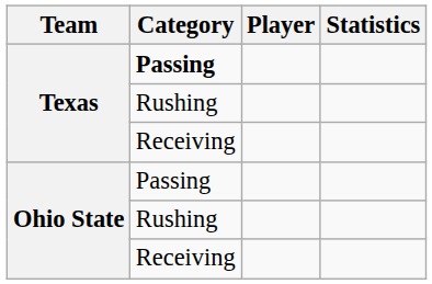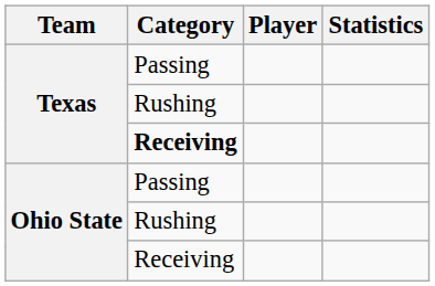Texas / Passing | Category: bold -> normal
Texas / Receiving | Category: normal -> bold
